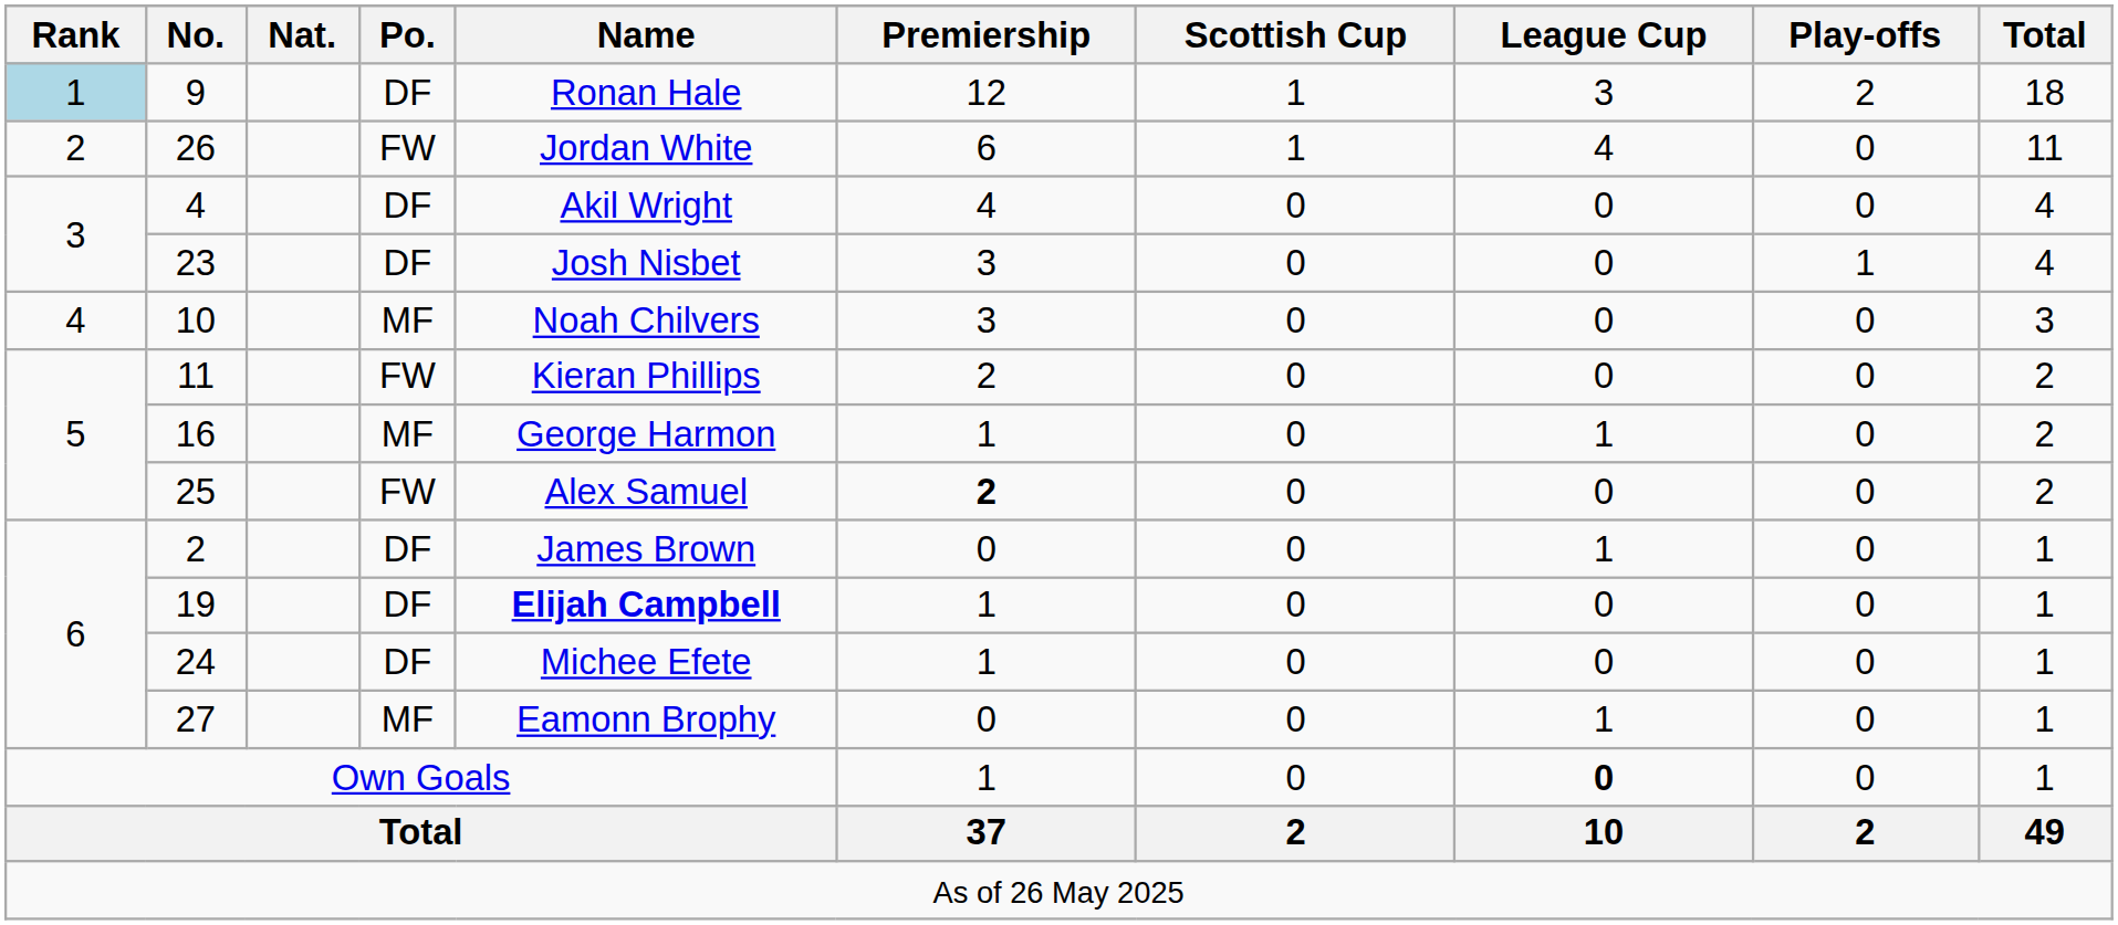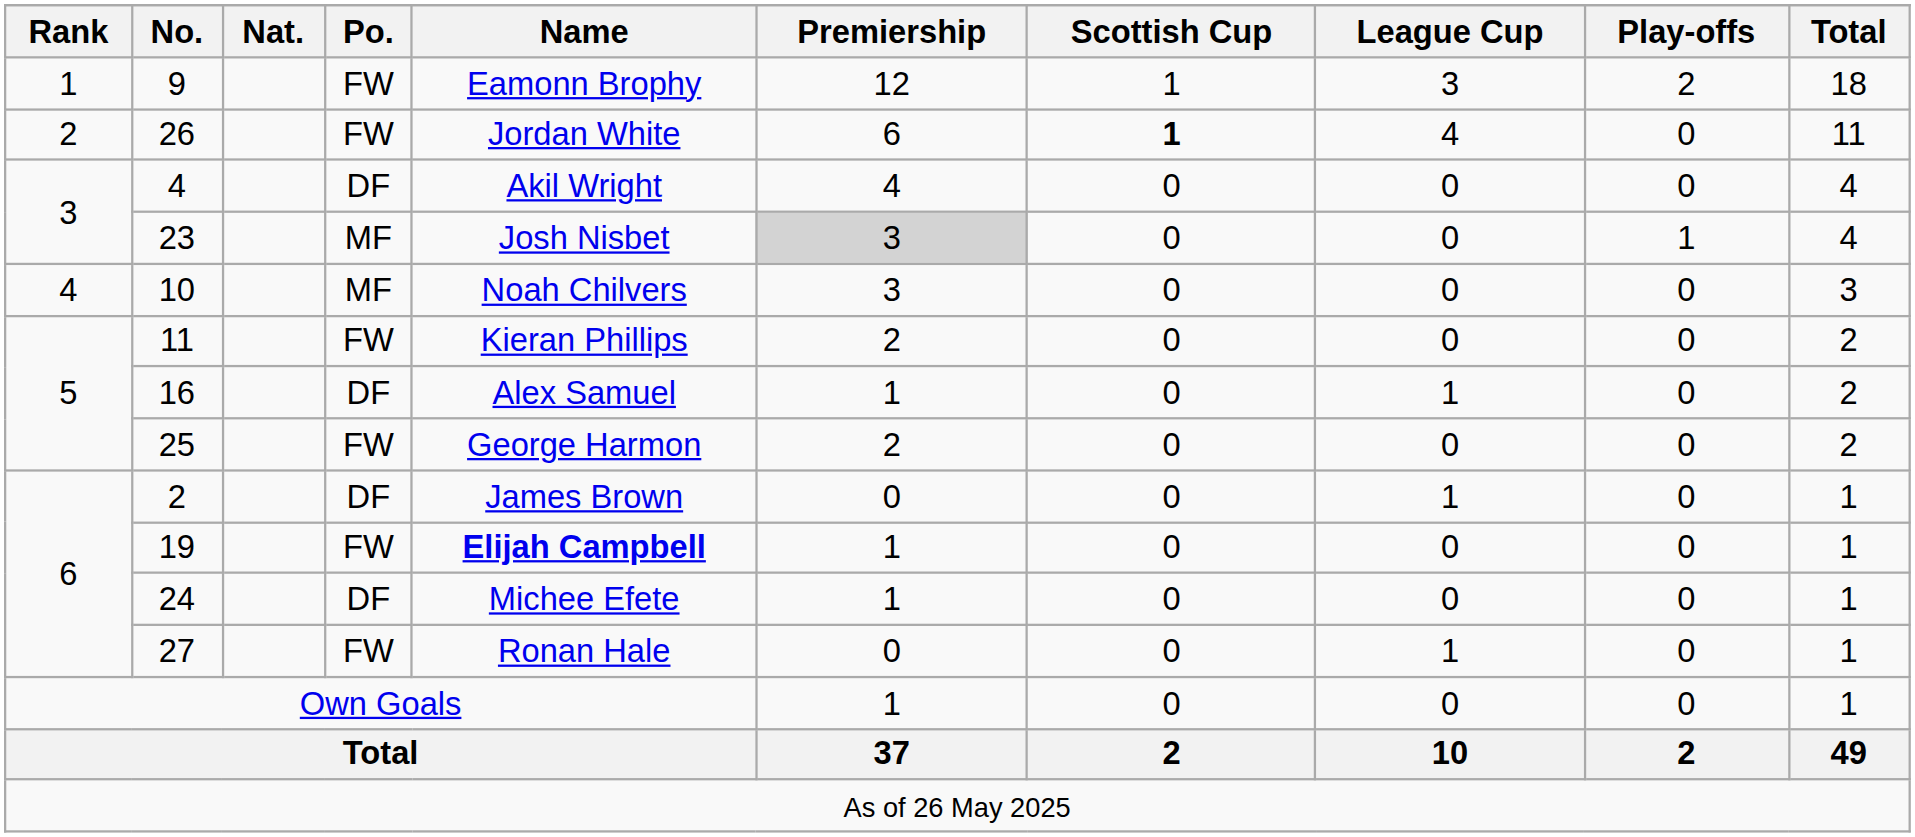9 | Rank: lightblue background -> no background
9 | Po.: DF -> FW
9 | Name: Ronan Hale -> Eamonn Brophy
26 | Scottish Cup: normal -> bold
23 | Po.: DF -> MF
23 | Premiership: no background -> lightgrey background
16 | Po.: MF -> DF
16 | Name: George Harmon -> Alex Samuel
25 | Name: Alex Samuel -> George Harmon
25 | Premiership: bold -> normal
19 | Po.: DF -> FW
27 | Po.: MF -> FW
27 | Name: Eamonn Brophy -> Ronan Hale
Own Goals | League Cup: bold -> normal
